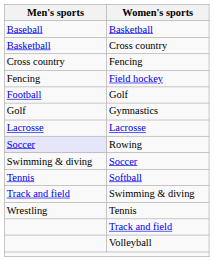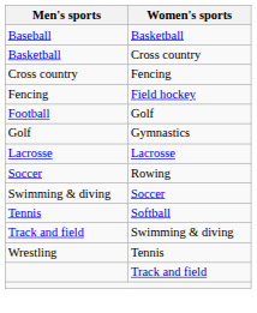Rowing | Men's sports: lavender background -> no background
- row: Volleyball
